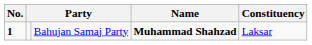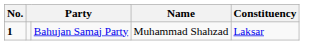Bahujan Samaj Party | Name: bold -> normal
